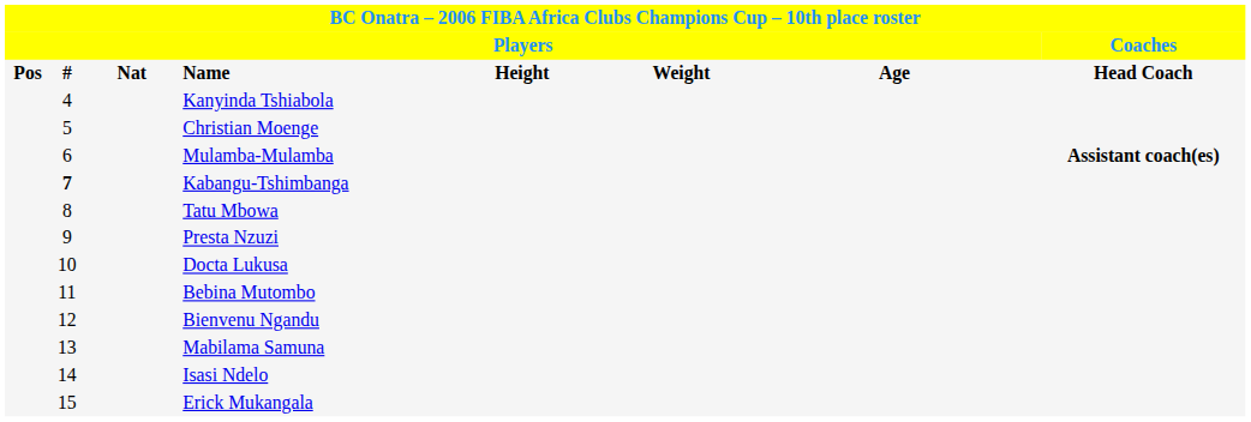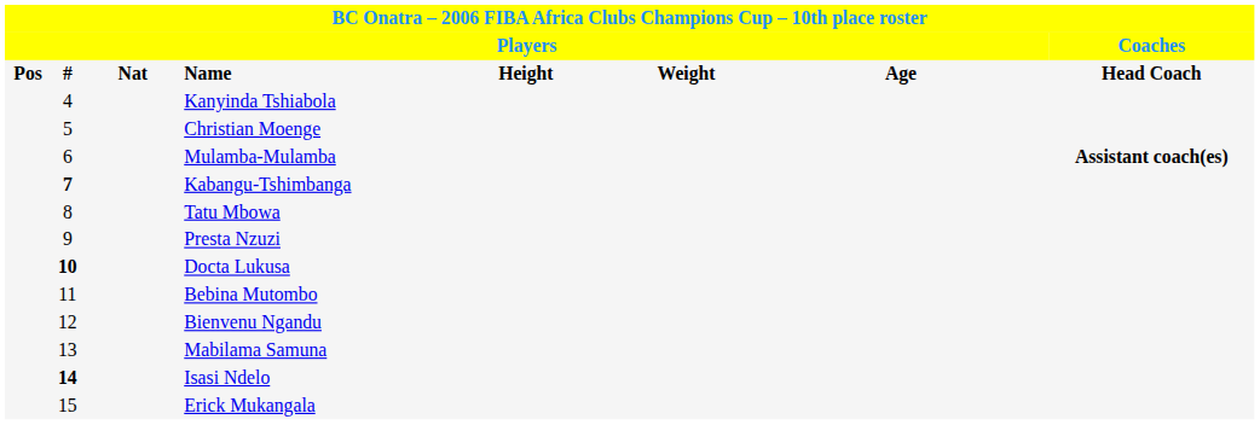Docta Lukusa | column 2: normal -> bold
Isasi Ndelo | column 2: normal -> bold
